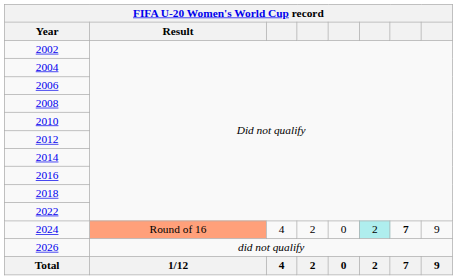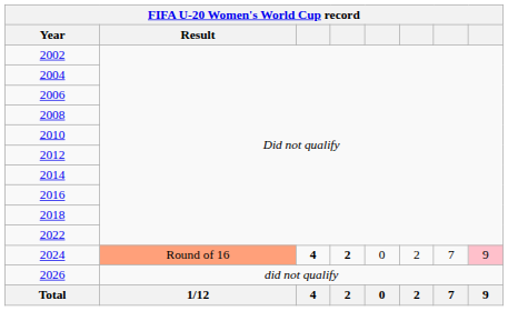2024 | column 3: normal -> bold
2024 | column 4: normal -> bold
2024 | column 6: paleturquoise background -> no background
2024 | column 7: bold -> normal
2024 | column 8: no background -> pink background
